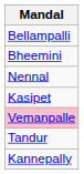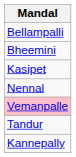row 4 | column 1: Nennal -> Kasipet
row 5 | column 1: Kasipet -> Nennal
